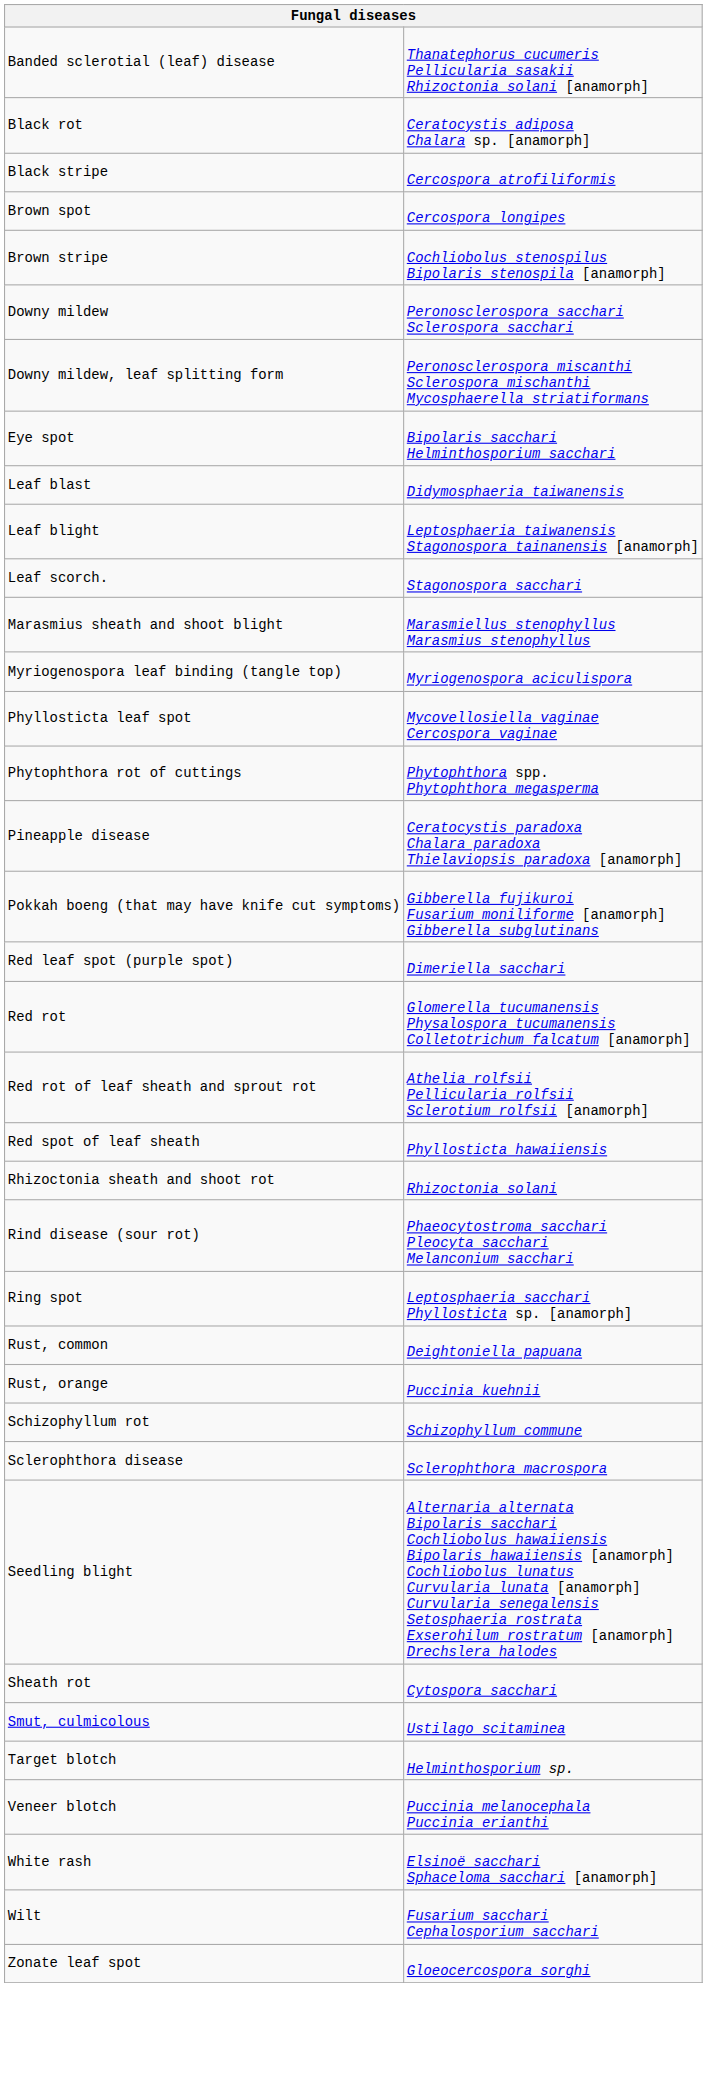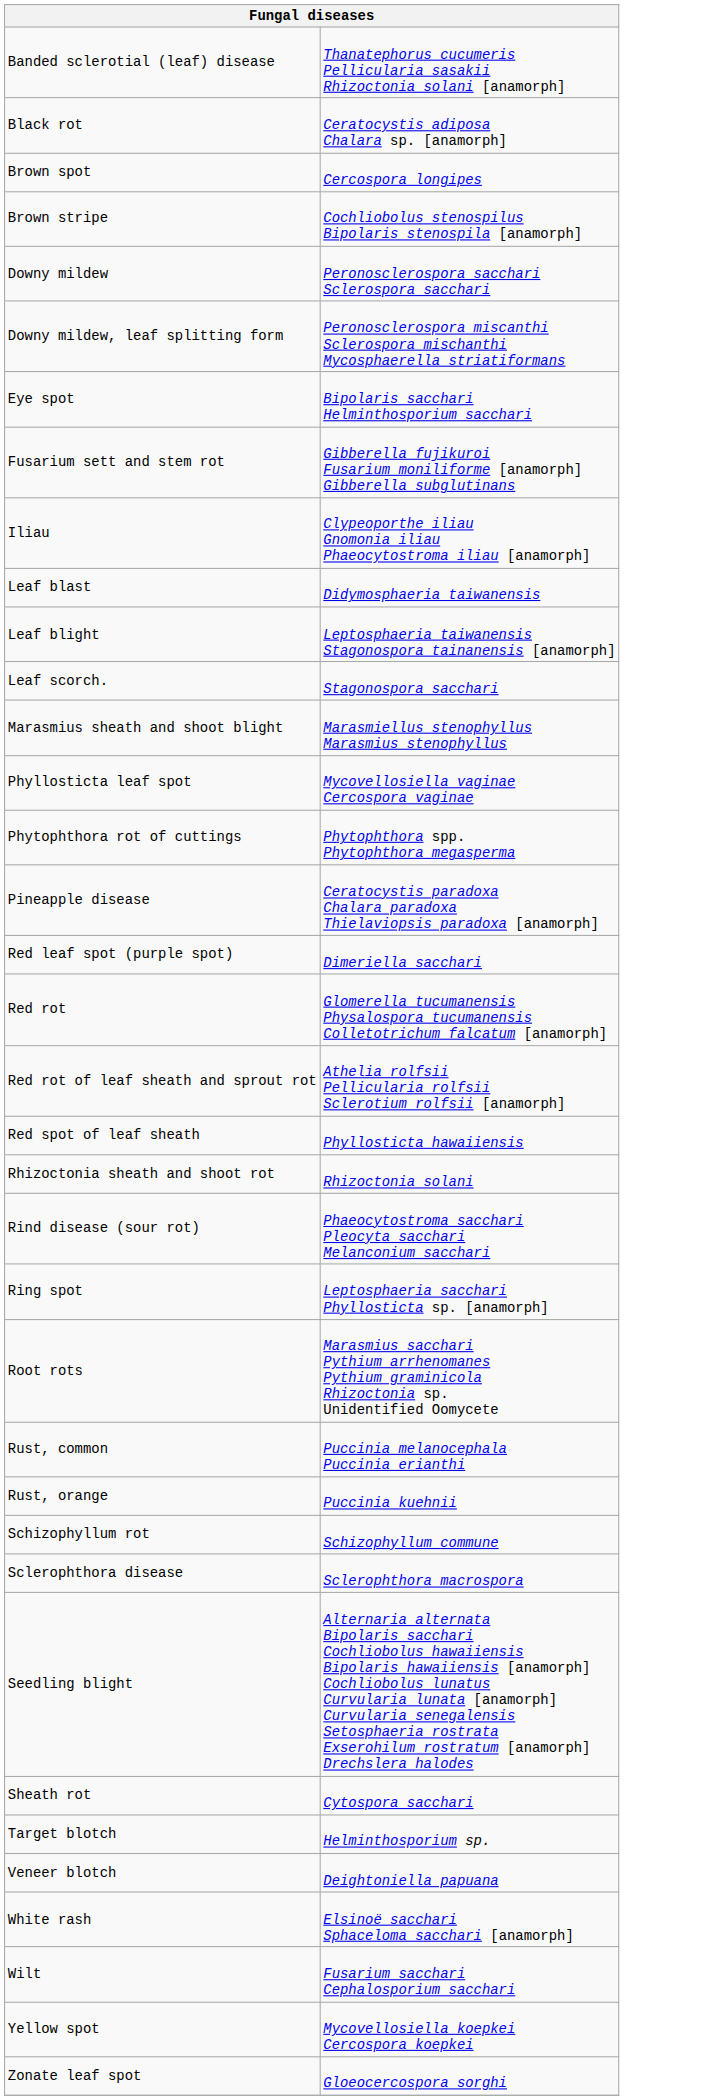- row: Black stripe | Cercospora atrofiliformis
+ row: Fusarium sett and stem rot | Gibberella fujikuroi Fusarium moniliforme [anamorph] Gibberella subglutinans
+ row: Iliau | Clypeoporthe iliau Gnomonia iliau Phaeocytostroma iliau [anamorph]
- row: Myriogenospora leaf binding (tangle top) | Myriogenospora aciculispora
- row: Pokkah boeng (that may have knife cut symptoms) | Gibberella fujikuroi Fusarium moniliforme [anamorph] Gibberella subglutinans
+ row: Root rots | Marasmius sacchari Pythium arrhenomanes Pythium graminicola Rhizoctonia sp. Unidentified Oomycete
Rust, common | column 2: Deightoniella papuana -> Puccinia melanocephala Puccinia erianthi
- row: Smut, culmicolous | Ustilago scitaminea
Veneer blotch | column 2: Puccinia melanocephala Puccinia erianthi -> Deightoniella papuana
+ row: Yellow spot | Mycovellosiella koepkei Cercospora koepkei
